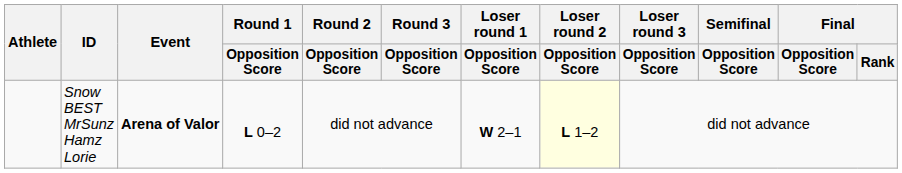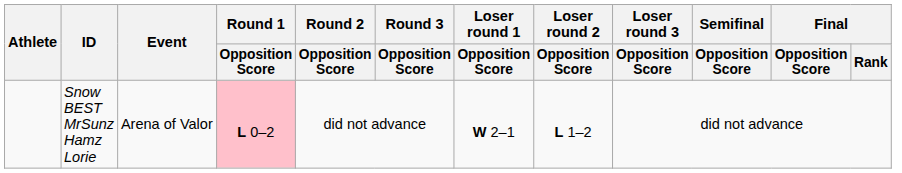Snow BEST MrSunz Hamz Lorie | Event: bold -> normal
Snow BEST MrSunz Hamz Lorie | Round 1 / Opposition Score: no background -> pink background
Snow BEST MrSunz Hamz Lorie | Loser round 2 / Opposition Score: lightyellow background -> no background
